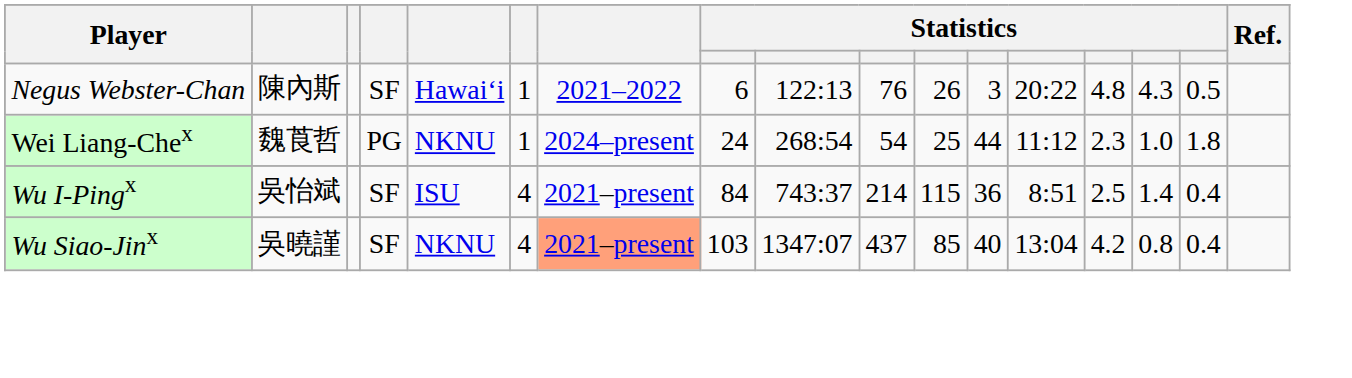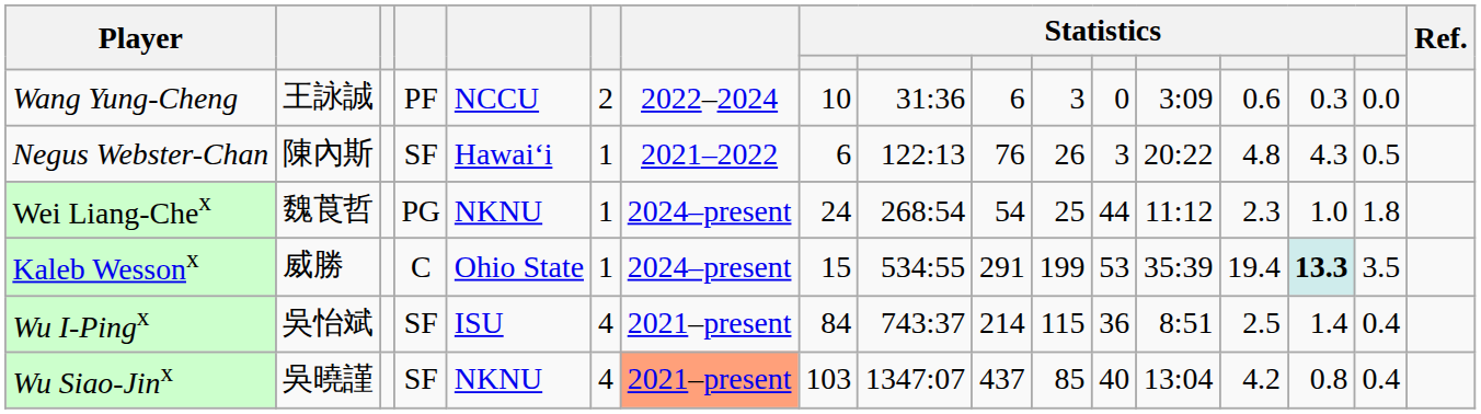+ row: Wang Yung-Cheng | 王詠誠 | PF | NCCU | 2 | 2022–2024 | 10 | 31:36 | 6 | 3 | 0 | 3:09 | 0.6 | 0.3 | 0.0
+ row: Kaleb Wessonx | 威勝 | C | Ohio State | 1 | 2024–present | 15 | 534:55 | 291 | 199 | 53 | 35:39 | 19.4 | 13.3 | 3.5
